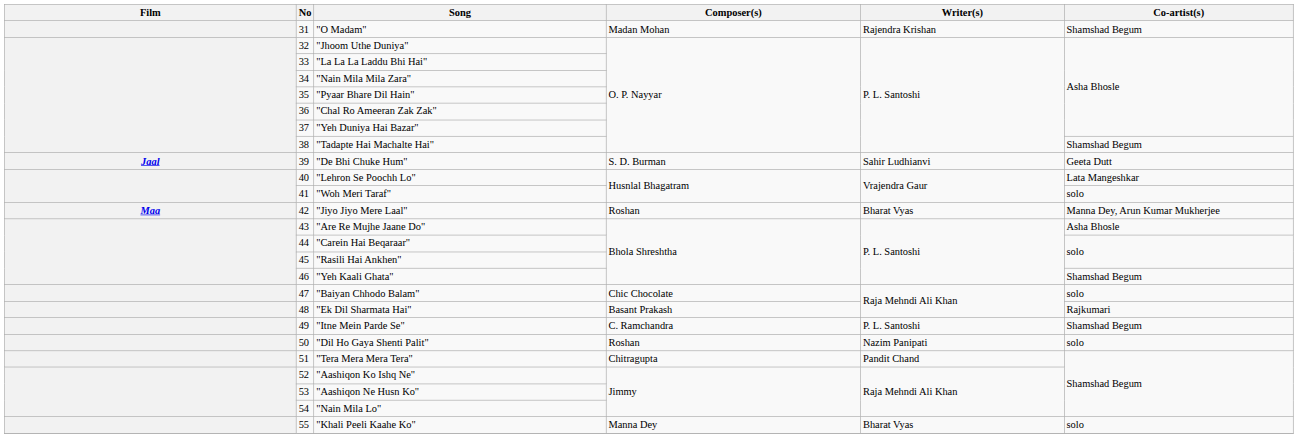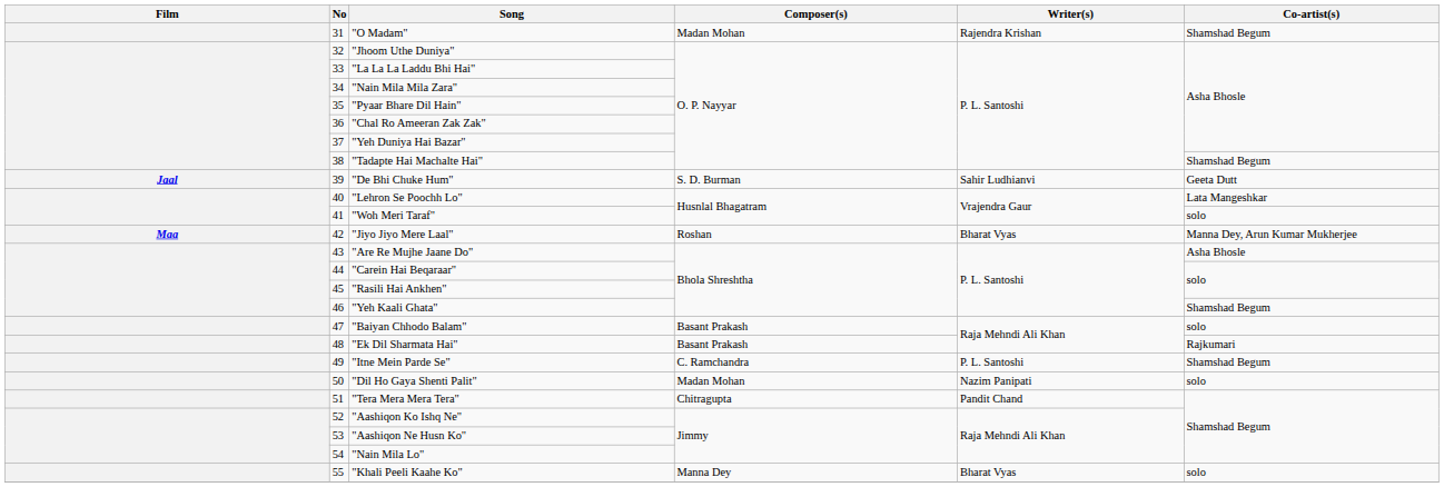"Baiyan Chhodo Balam" | Composer(s): Chic Chocolate -> Basant Prakash
"Dil Ho Gaya Shenti Palit" | Composer(s): Roshan -> Madan Mohan
